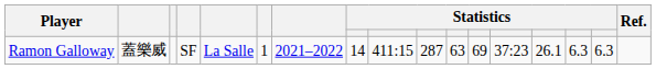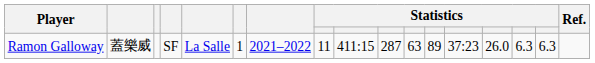Ramon Galloway | column 8: 14 -> 11
Ramon Galloway | column 12: 69 -> 89
Ramon Galloway | column 14: 26.1 -> 26.0
